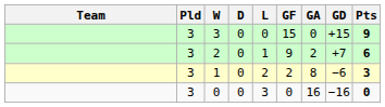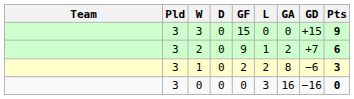columns swapped: L <-> GF
